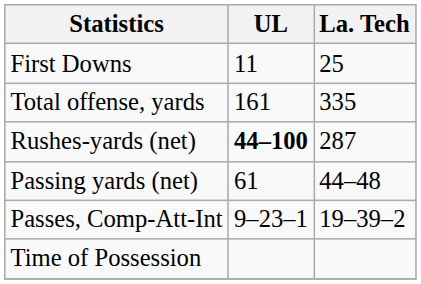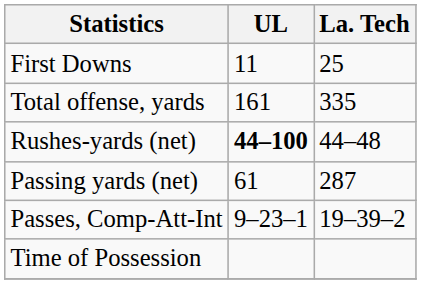Rushes-yards (net) | La. Tech: 287 -> 44–48
Passing yards (net) | La. Tech: 44–48 -> 287
